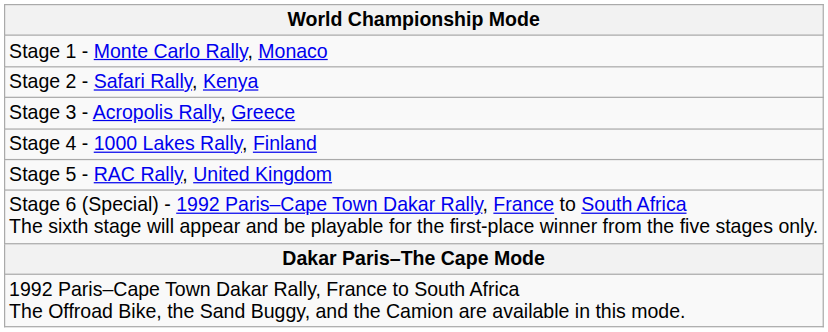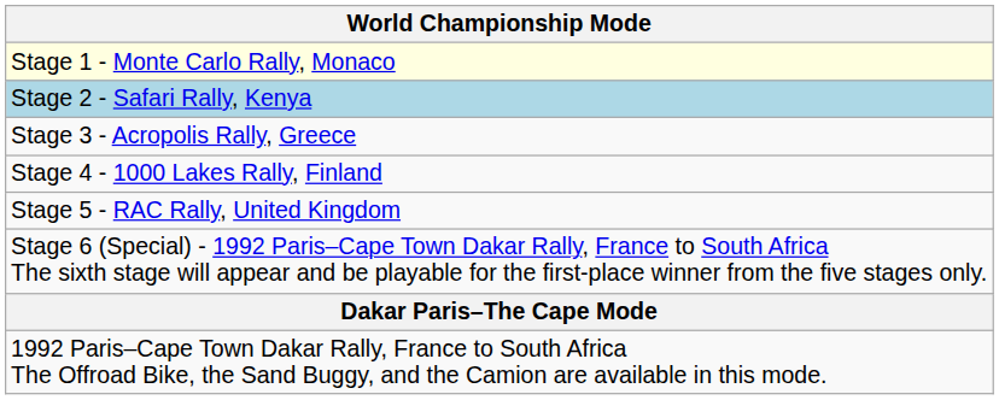row 2 | column 1: no background -> lightyellow background
row 3 | column 1: no background -> lightblue background
